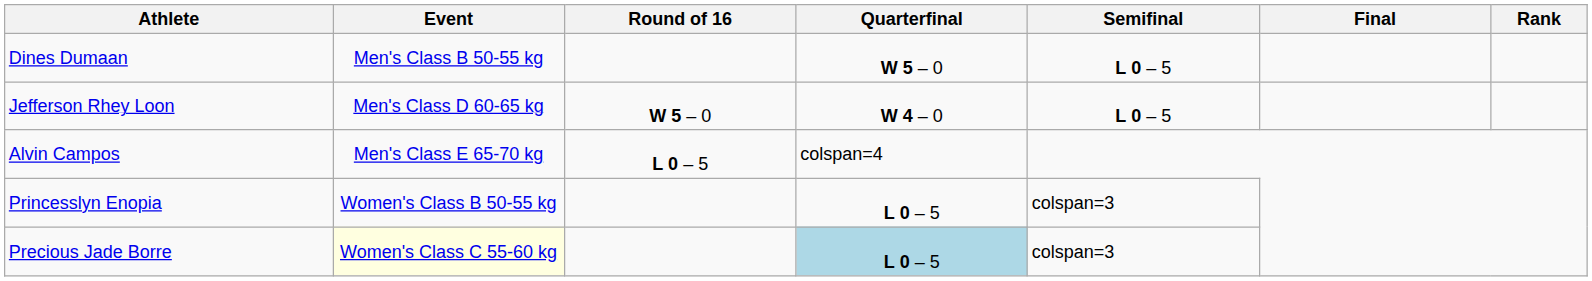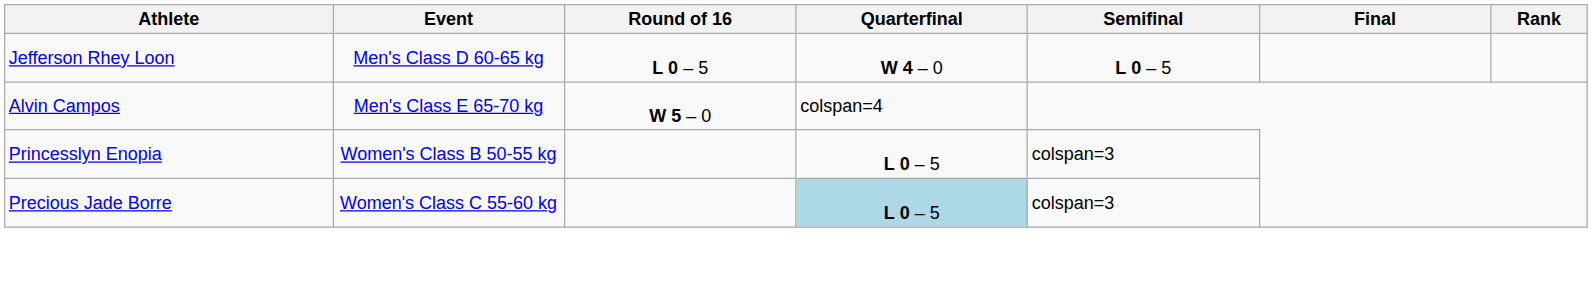- row: Dines Dumaan | Men's Class B 50-55 kg | W 5 – 0 | L 0 – 5
Jefferson Rhey Loon | Round of 16: W 5 – 0 -> L 0 – 5
Alvin Campos | Round of 16: L 0 – 5 -> W 5 – 0
Precious Jade Borre | Event: lightyellow background -> no background
